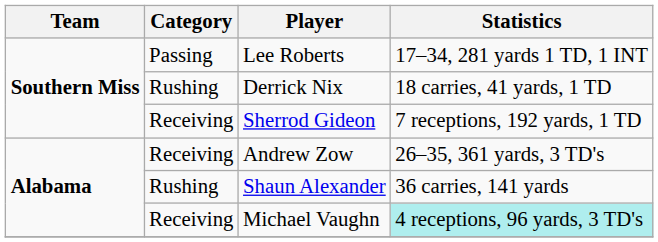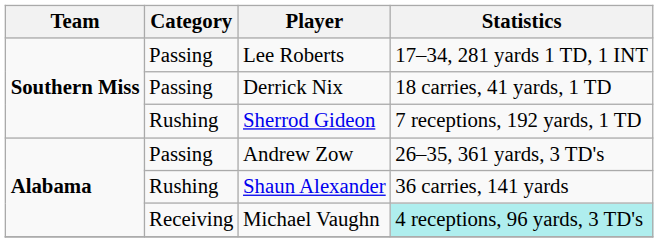Derrick Nix | Category: Rushing -> Passing
Sherrod Gideon | Category: Receiving -> Rushing
Andrew Zow | Category: Receiving -> Passing
